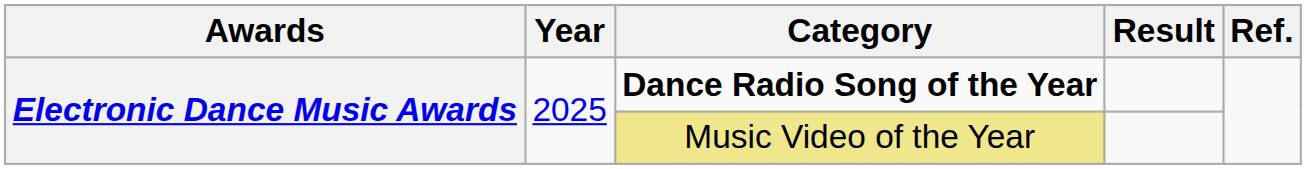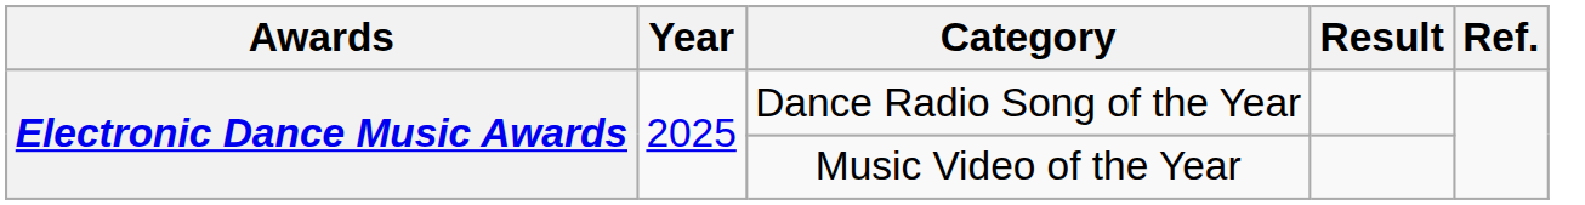Dance Radio Song of the Year | Category: bold -> normal
Music Video of the Year | Category: khaki background -> no background
